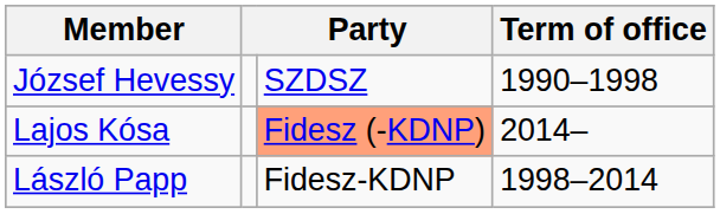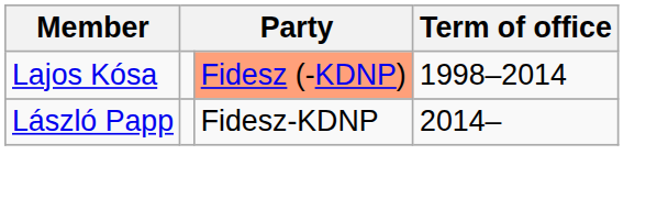- row: József Hevessy | SZDSZ | 1990–1998
Lajos Kósa | Term of office: 2014– -> 1998–2014
László Papp | Term of office: 1998–2014 -> 2014–
